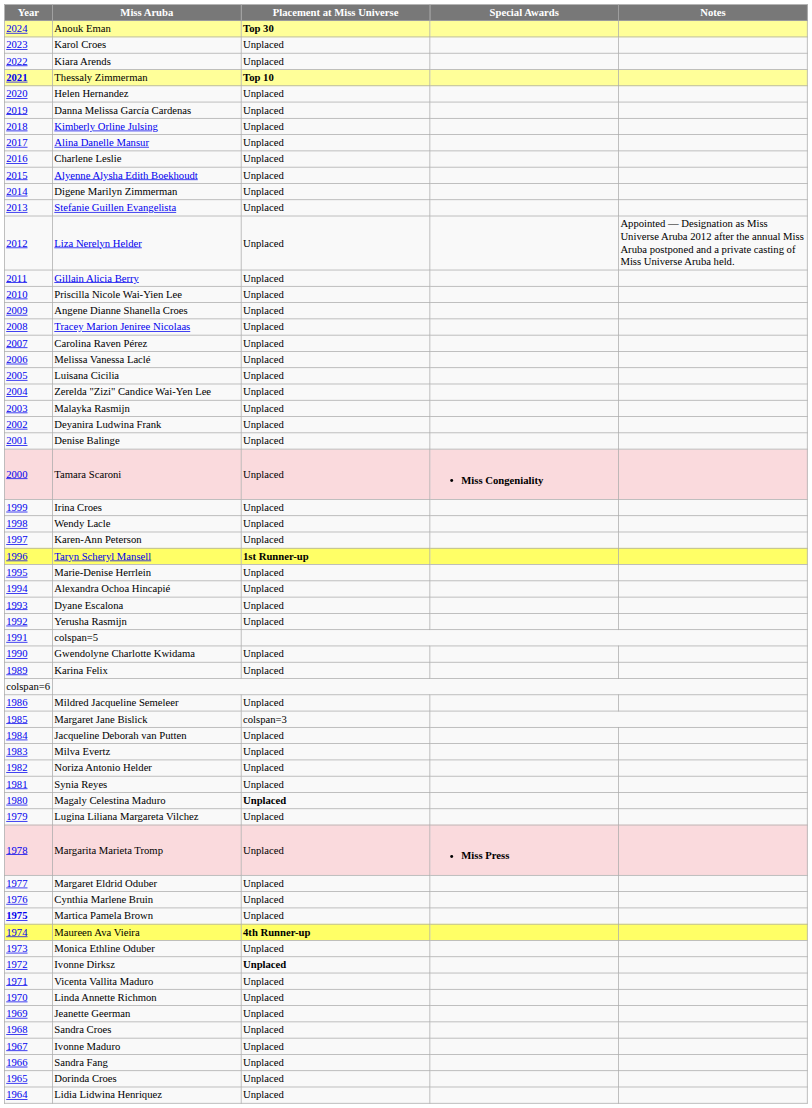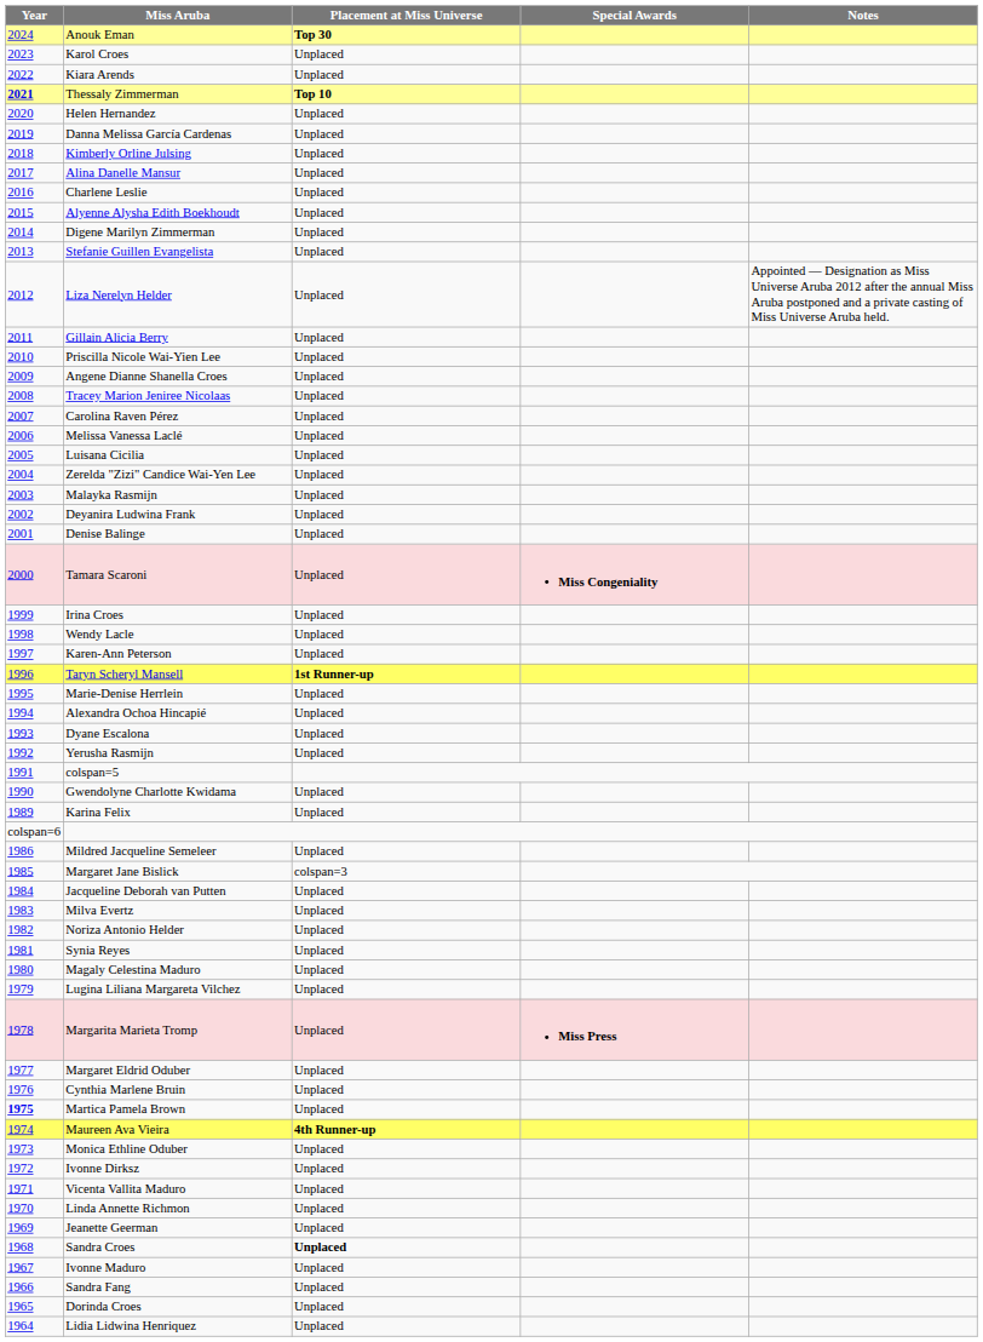Magaly Celestina Maduro | Placement at Miss Universe: bold -> normal
Ivonne Dirksz | Placement at Miss Universe: bold -> normal
Sandra Croes | Placement at Miss Universe: normal -> bold
